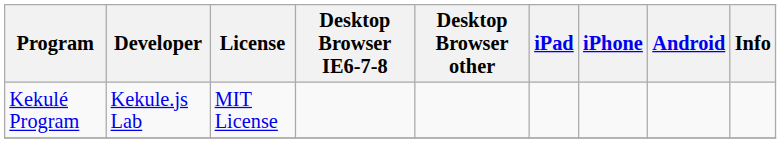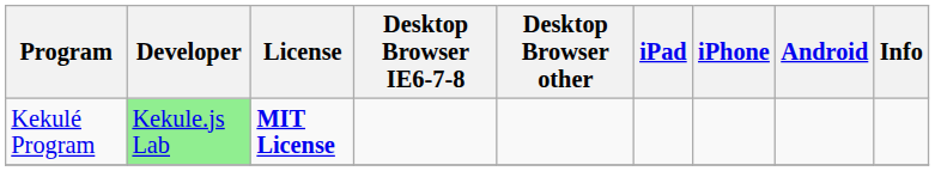Kekulé Program | Developer: no background -> lightgreen background
Kekulé Program | License: normal -> bold
